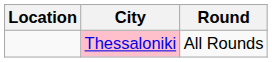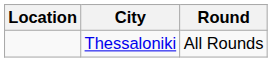row 2 | City: pink background -> no background
